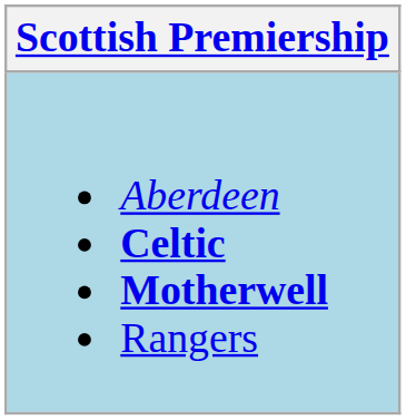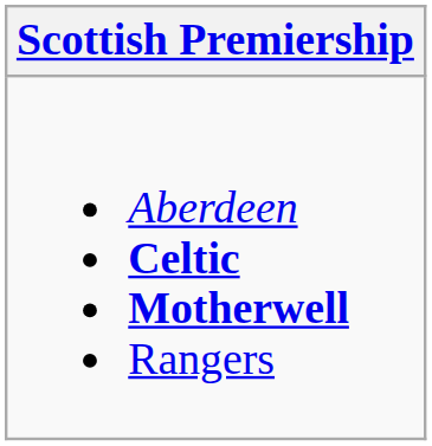row 2 | column 1: lightblue background -> no background
